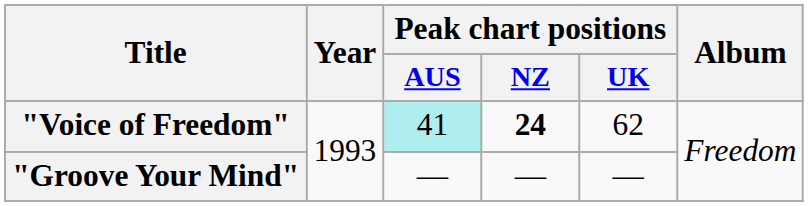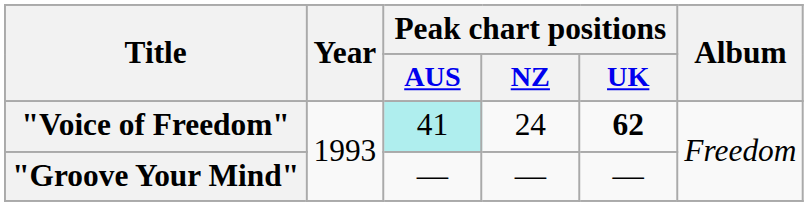"Voice of Freedom" | Peak chart positions / NZ: bold -> normal
"Voice of Freedom" | Peak chart positions / UK: normal -> bold
